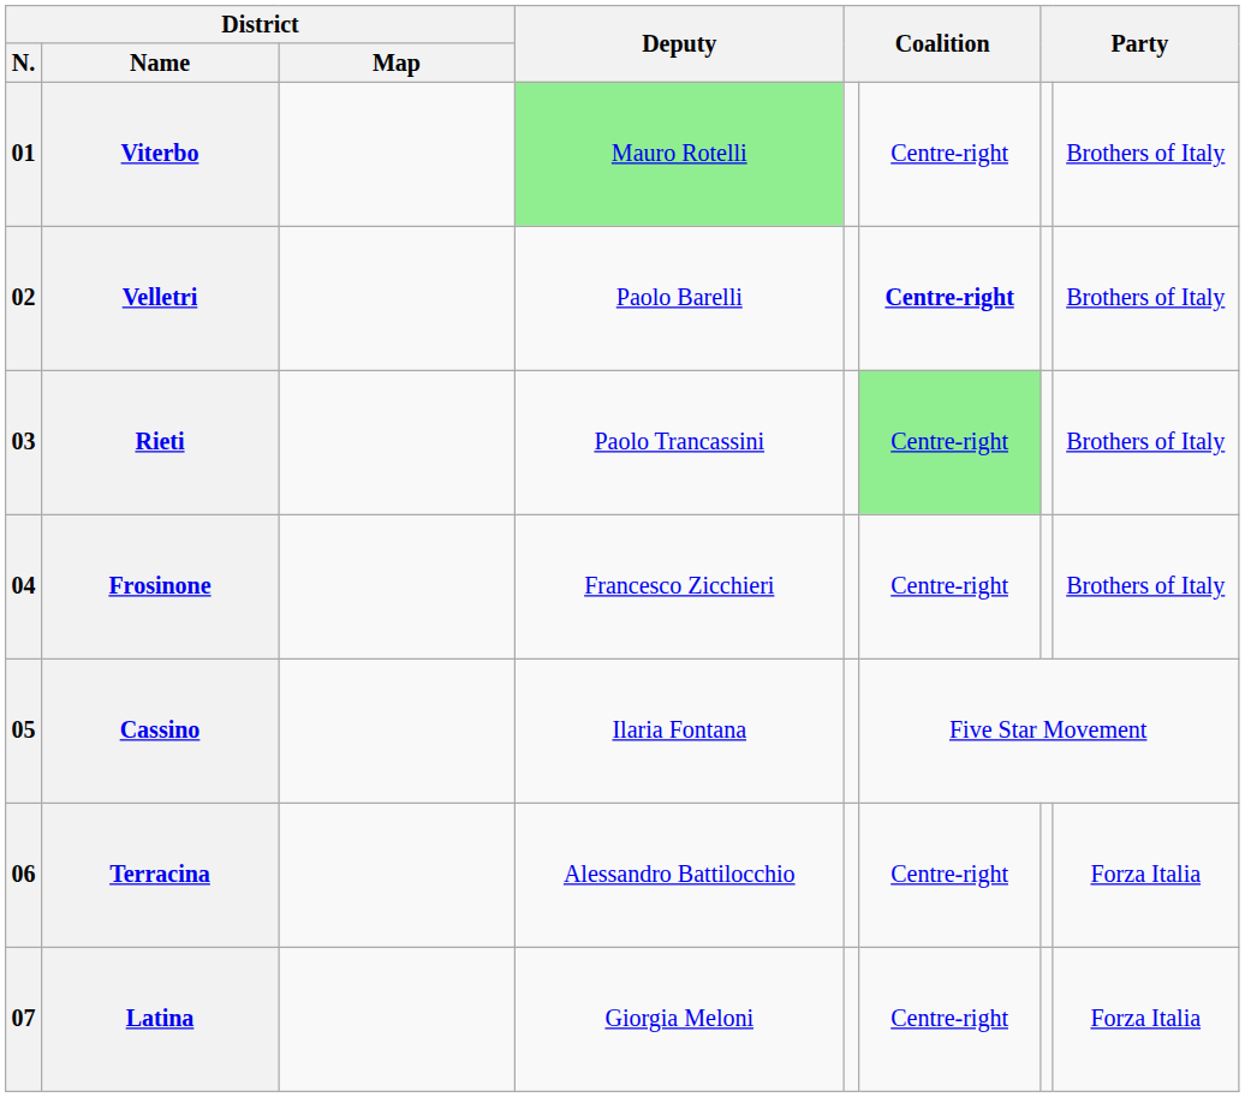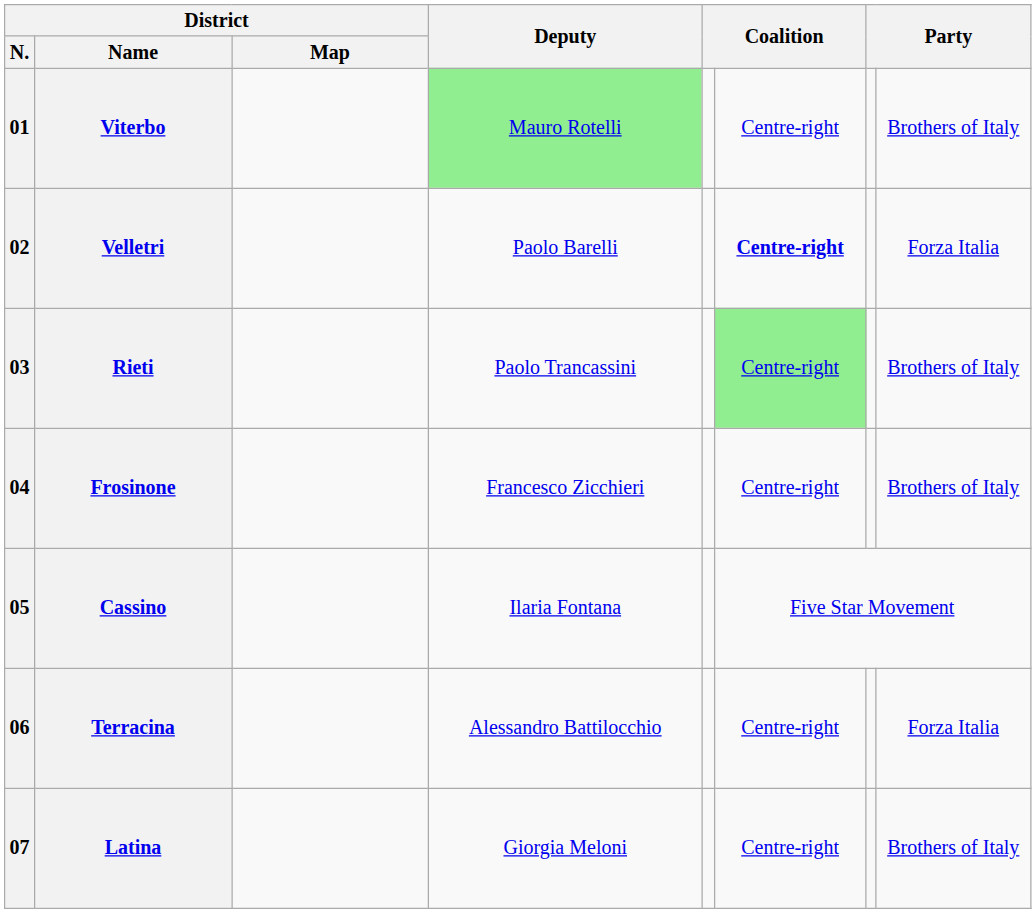Velletri | column 8: Brothers of Italy -> Forza Italia
Latina | column 8: Forza Italia -> Brothers of Italy
